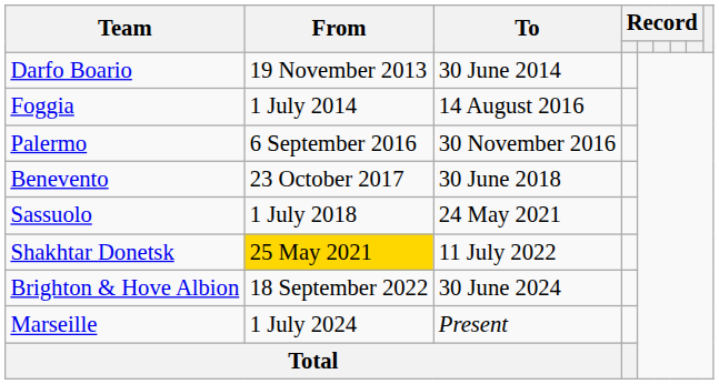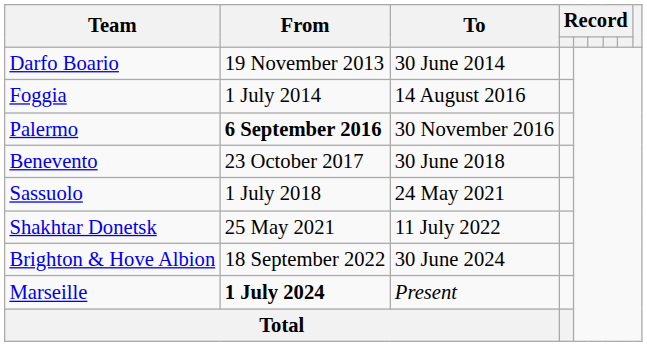Palermo | From: normal -> bold
Shakhtar Donetsk | From: gold background -> no background
Marseille | From: normal -> bold
